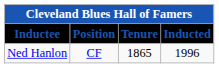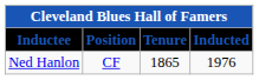Ned Hanlon | Inducted: 1996 -> 1976
